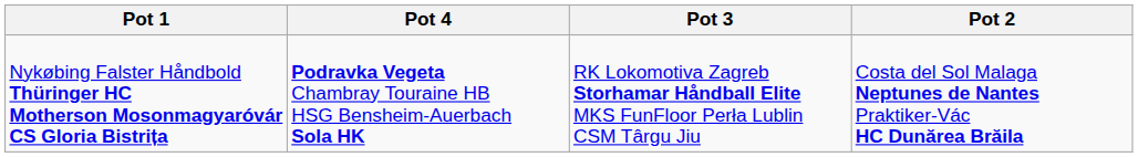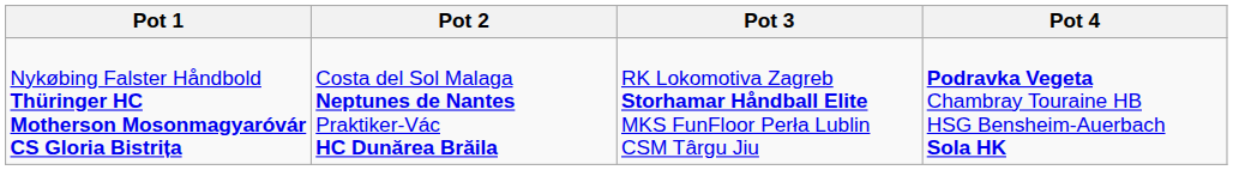columns swapped: Pot 2 <-> Pot 4
